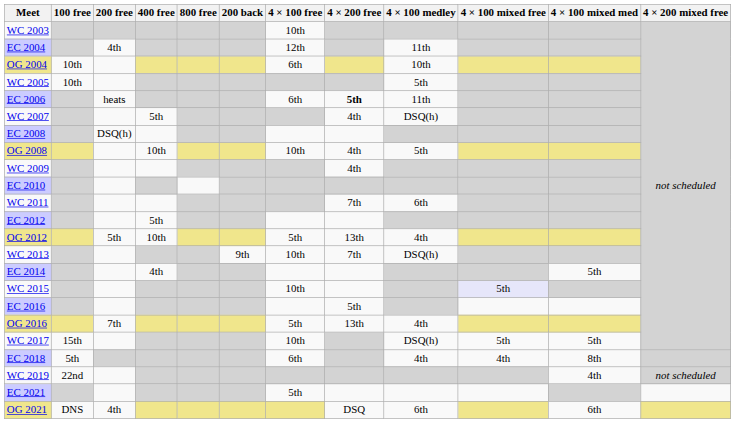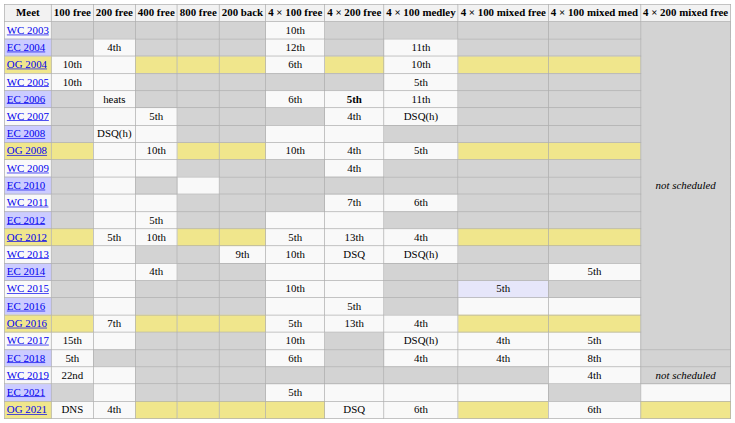WC 2013 | 4 × 200 free: 7th -> DSQ
WC 2017 | 4 × 100 mixed free: 5th -> 4th
